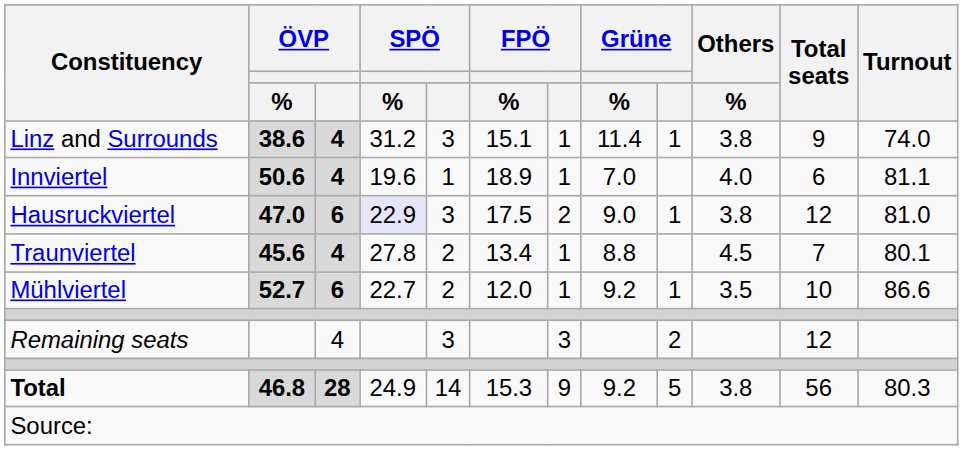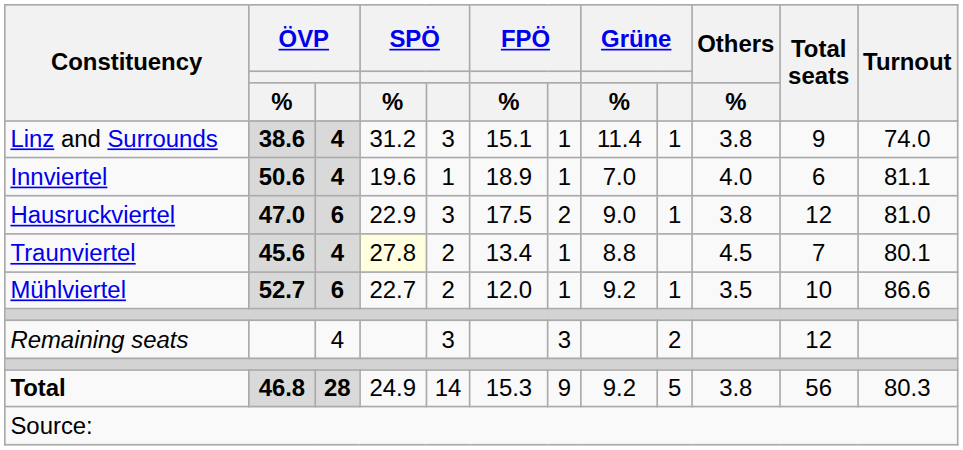Hausruckviertel | SPÖ / %: lavender background -> no background
Traunviertel | SPÖ / %: no background -> lightyellow background
